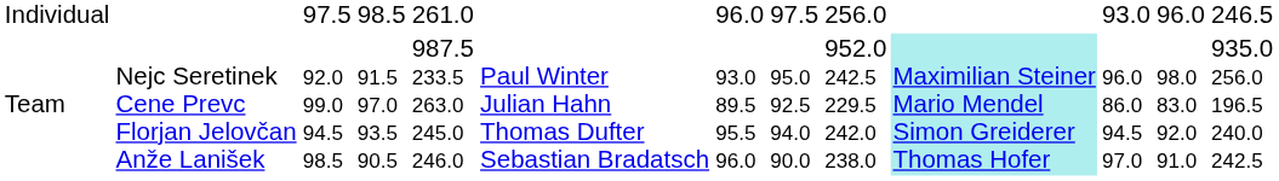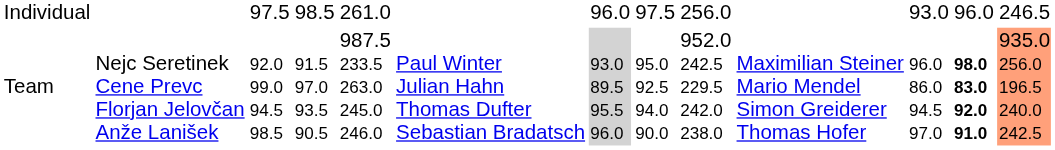Team | column 7: no background -> lightgrey background
Team | column 10: paleturquoise background -> no background
Team | column 12: normal -> bold
Team | column 13: no background -> lightsalmon background
